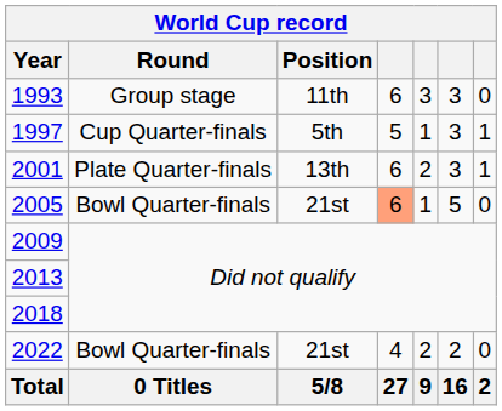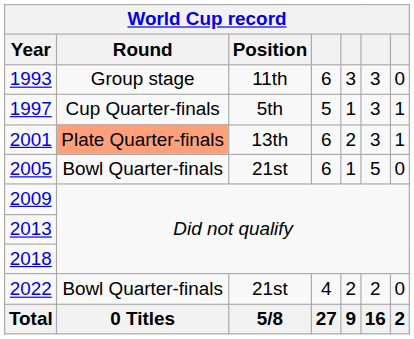2001 | Round: no background -> lightsalmon background
2005 | column 4: lightsalmon background -> no background
